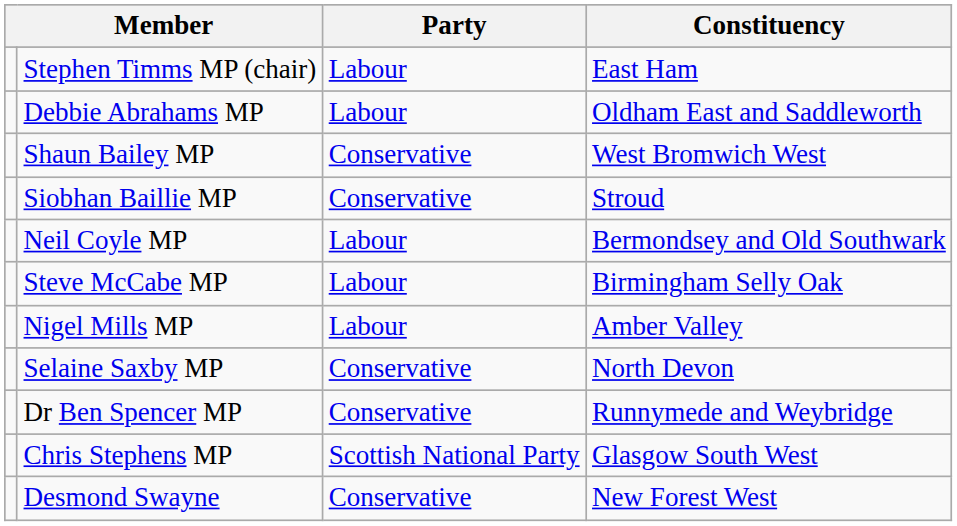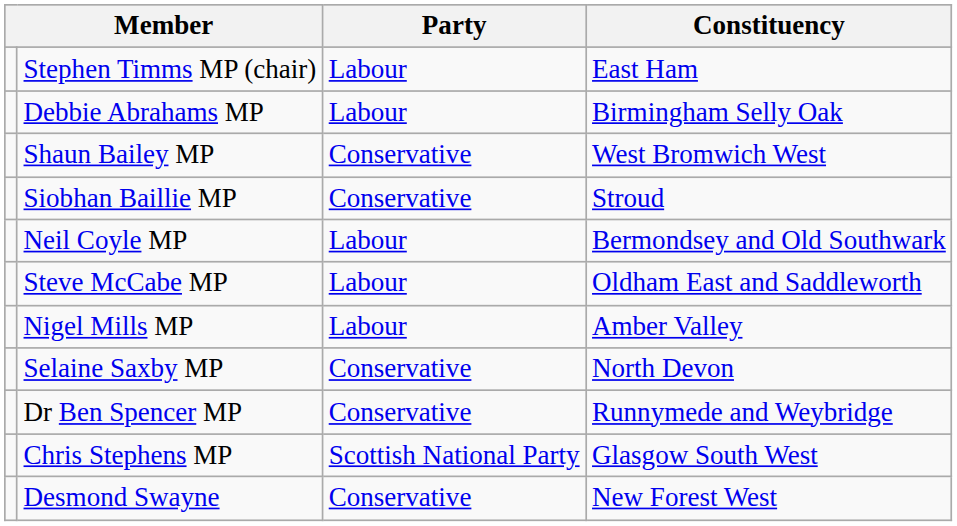Debbie Abrahams MP | Constituency: Oldham East and Saddleworth -> Birmingham Selly Oak
Steve McCabe MP | Constituency: Birmingham Selly Oak -> Oldham East and Saddleworth
